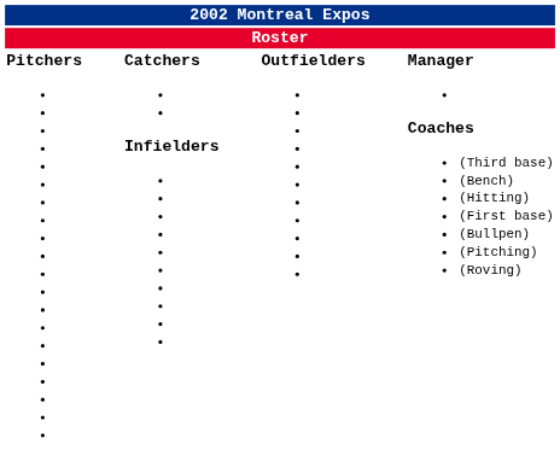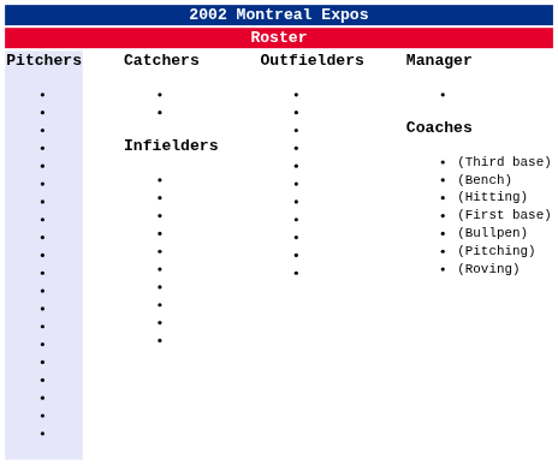Pitchers | column 1: no background -> lavender background
